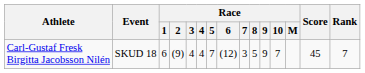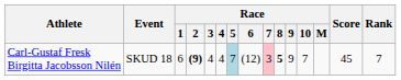Carl-Gustaf Fresk Birgitta Jacobsson Nilén | Race / 2: normal -> bold
Carl-Gustaf Fresk Birgitta Jacobsson Nilén | Race / 5: no background -> lightblue background
Carl-Gustaf Fresk Birgitta Jacobsson Nilén | Race / 7: no background -> pink background
Carl-Gustaf Fresk Birgitta Jacobsson Nilén | Race / 8: normal -> bold
